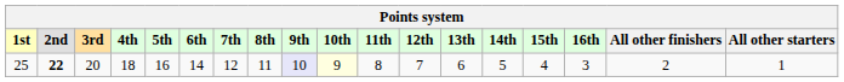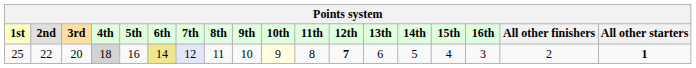25 | 2nd: bold -> normal
25 | 4th: no background -> lightgrey background
25 | 6th: no background -> khaki background
25 | 7th: no background -> lavender background
25 | 9th: lavender background -> no background
25 | 12th: normal -> bold
25 | All other starters: normal -> bold
